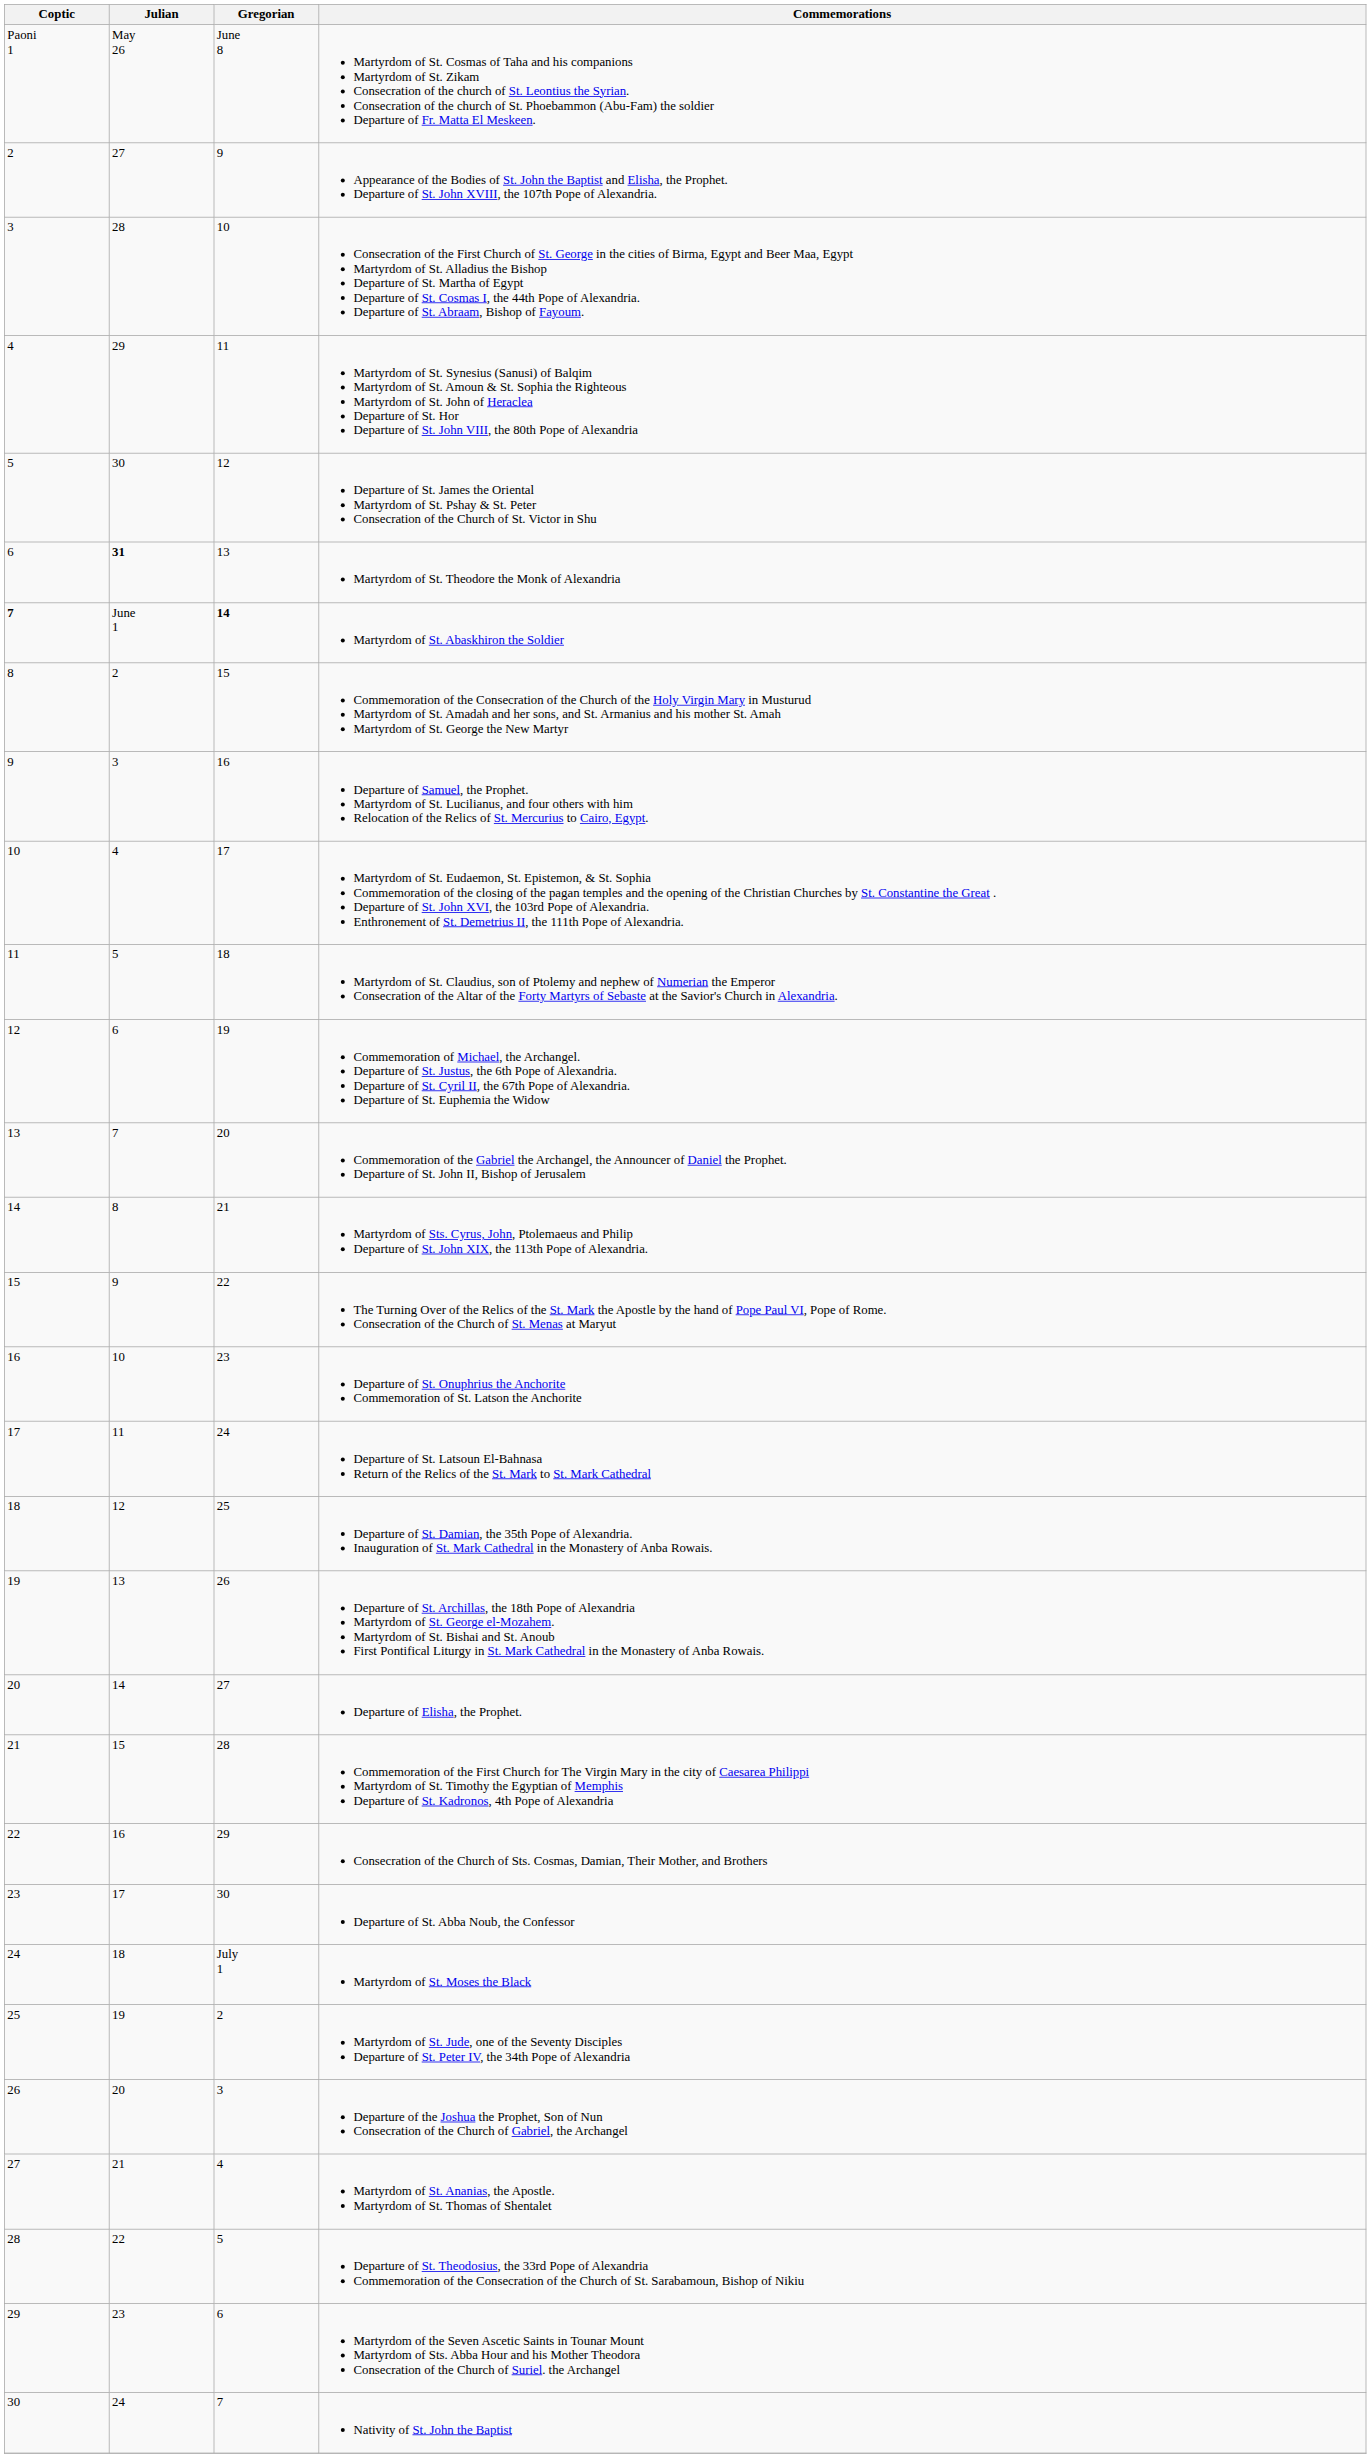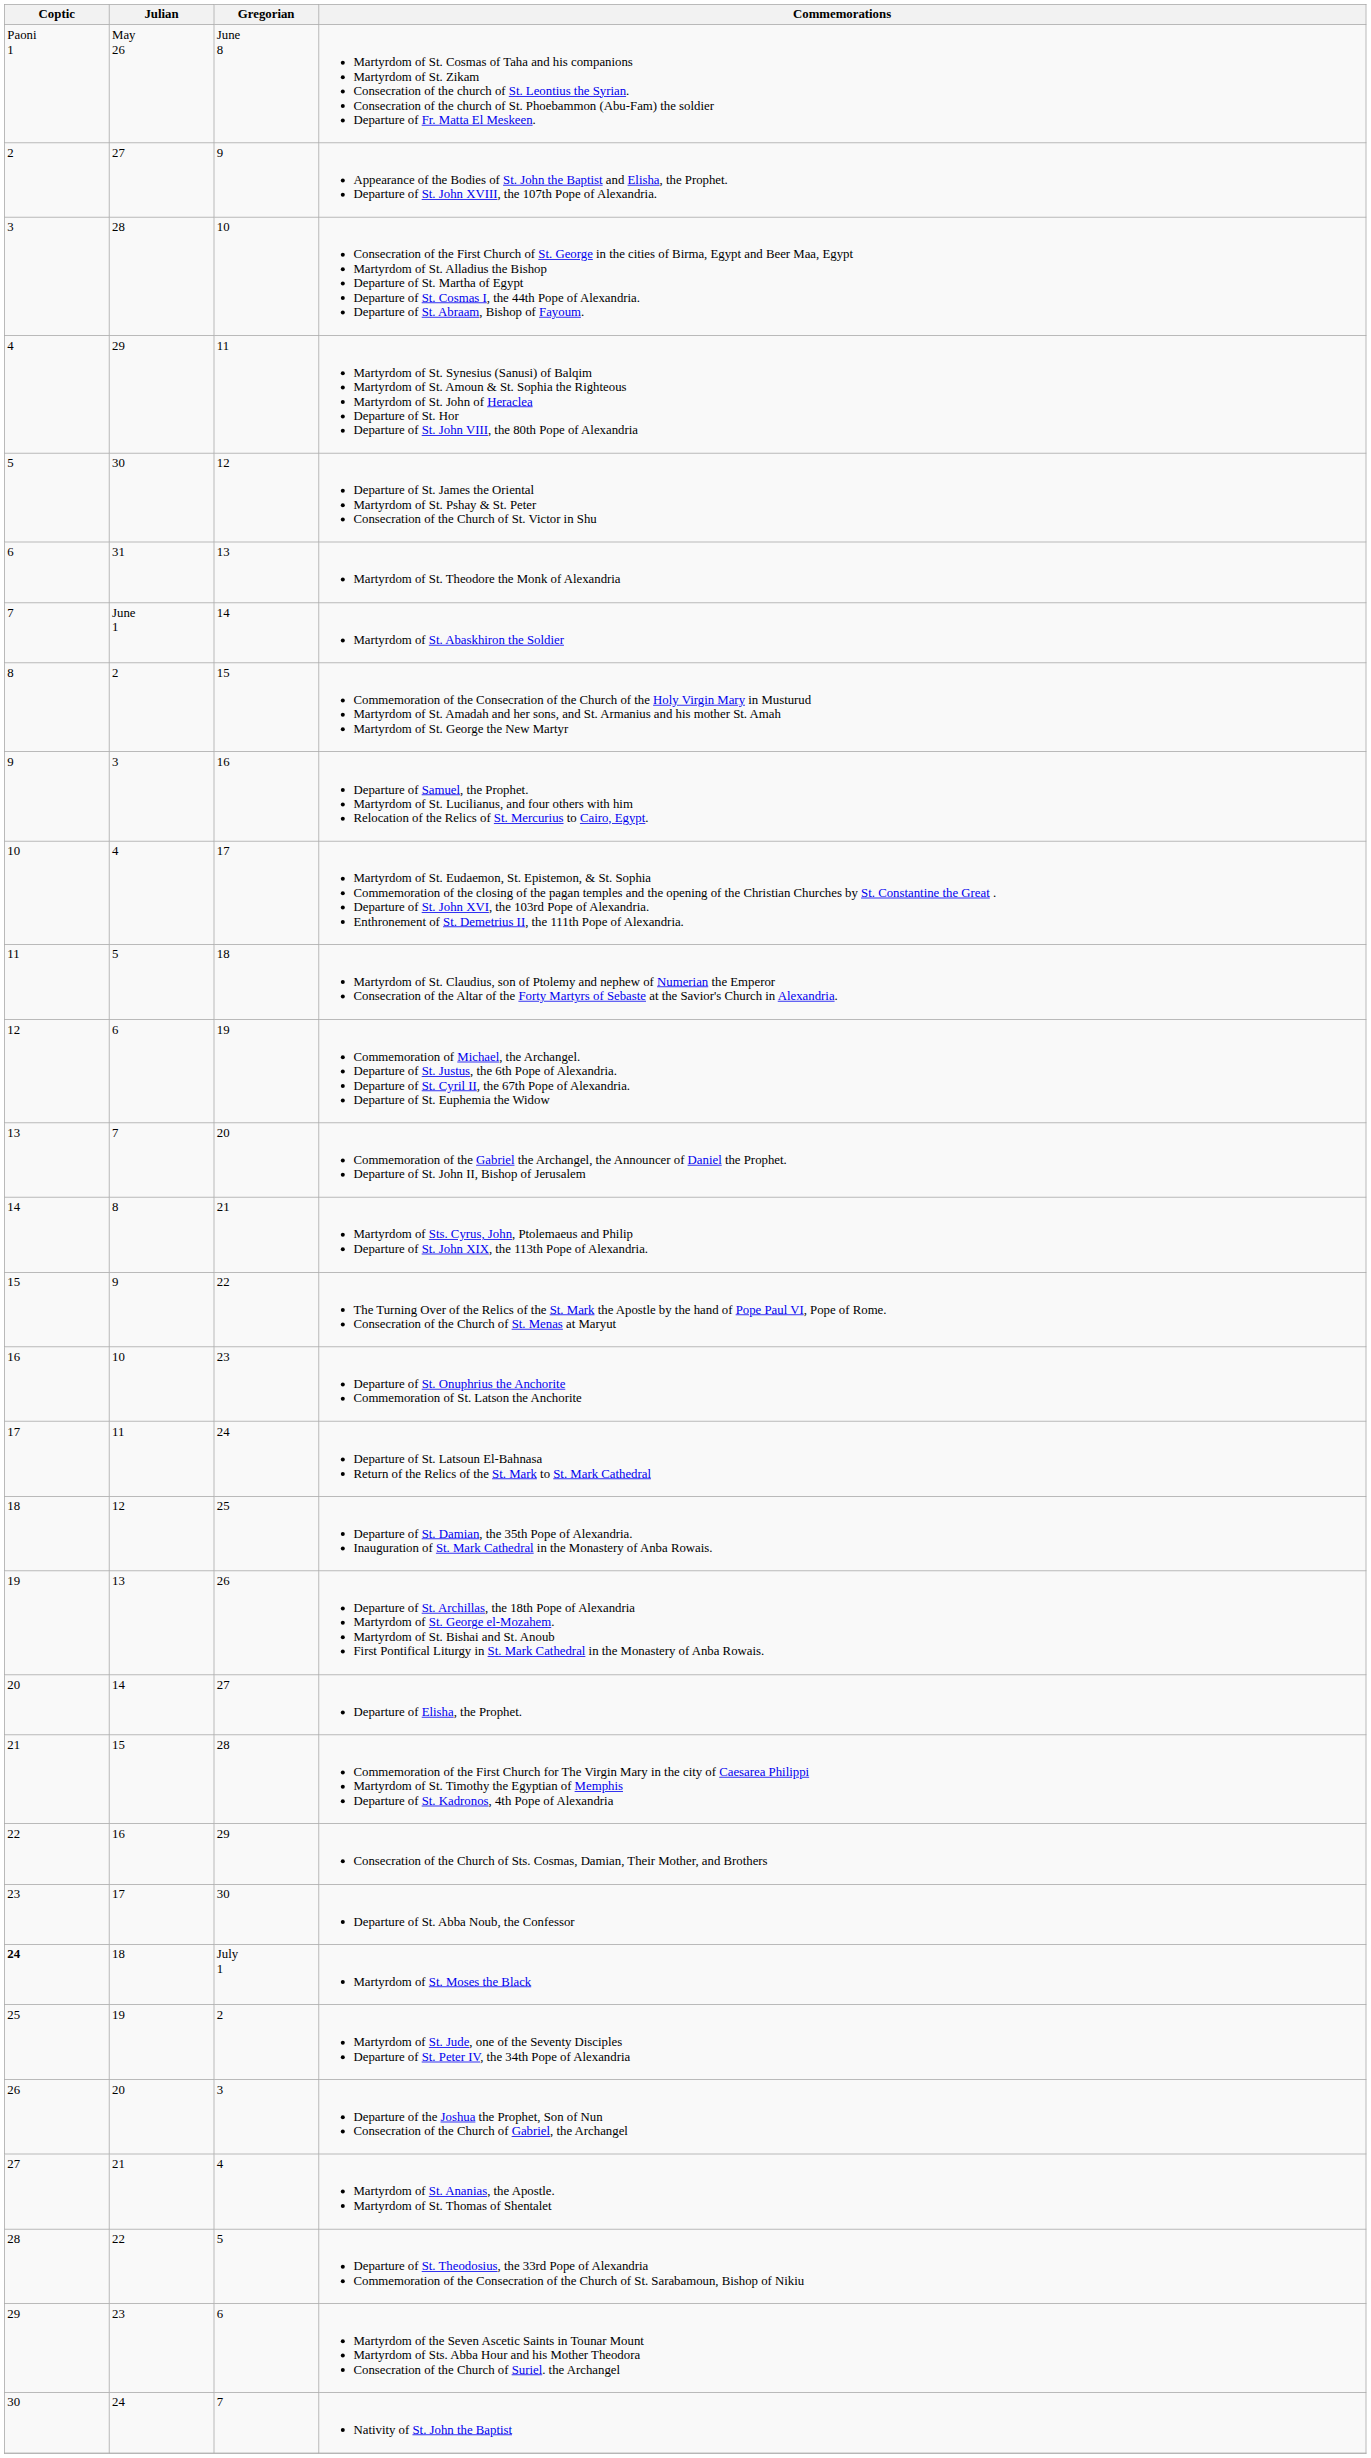Martyrdom of St. Theodore the Monk of Alexandria | Julian: bold -> normal
Martyrdom of St. Abaskhiron the Soldier | Coptic: bold -> normal
Martyrdom of St. Abaskhiron the Soldier | Gregorian: bold -> normal
Martyrdom of St. Moses the Black | Coptic: normal -> bold
